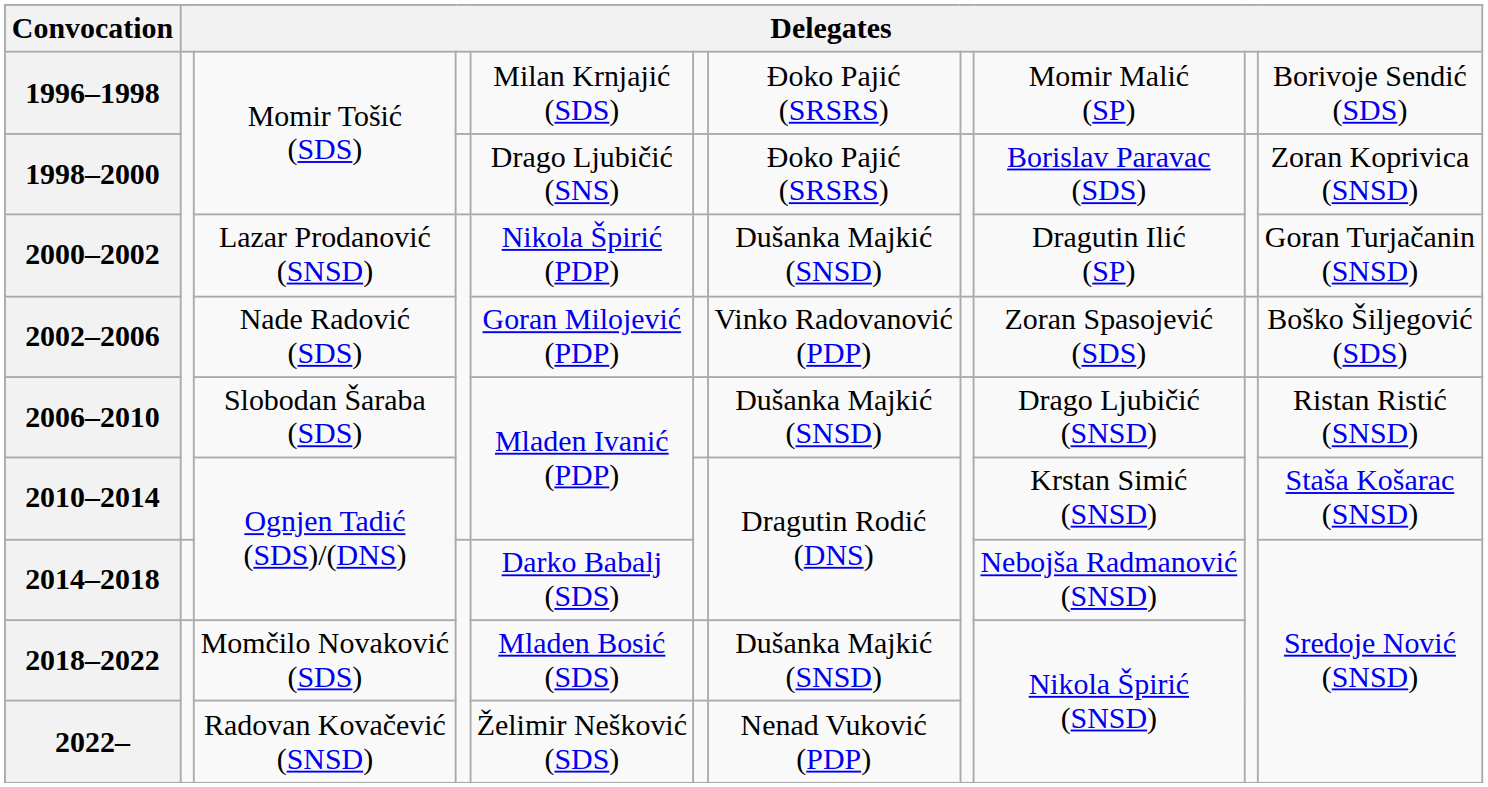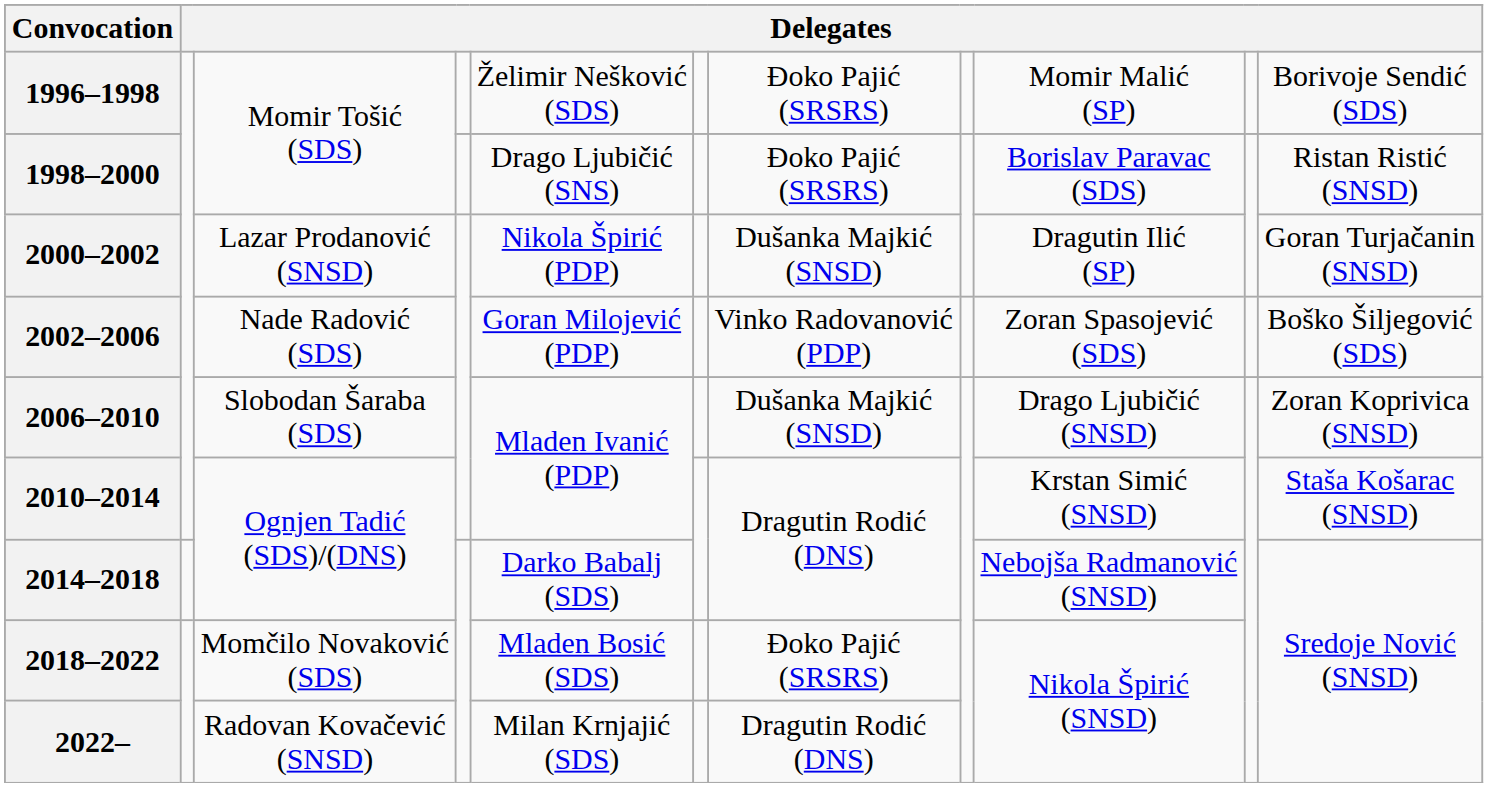1996–1998 | column 5: Milan Krnjajić (SDS) -> Želimir Nešković (SDS)
1998–2000 | column 11: Zoran Koprivica (SNSD) -> Ristan Ristić (SNSD)
2006–2010 | column 11: Ristan Ristić (SNSD) -> Zoran Koprivica (SNSD)
2018–2022 | column 7: Dušanka Majkić (SNSD) -> Đoko Pajić (SRSRS)
2022– | column 5: Želimir Nešković (SDS) -> Milan Krnjajić (SDS)
2022– | column 7: Nenad Vuković (PDP) -> Dragutin Rodić (DNS)
